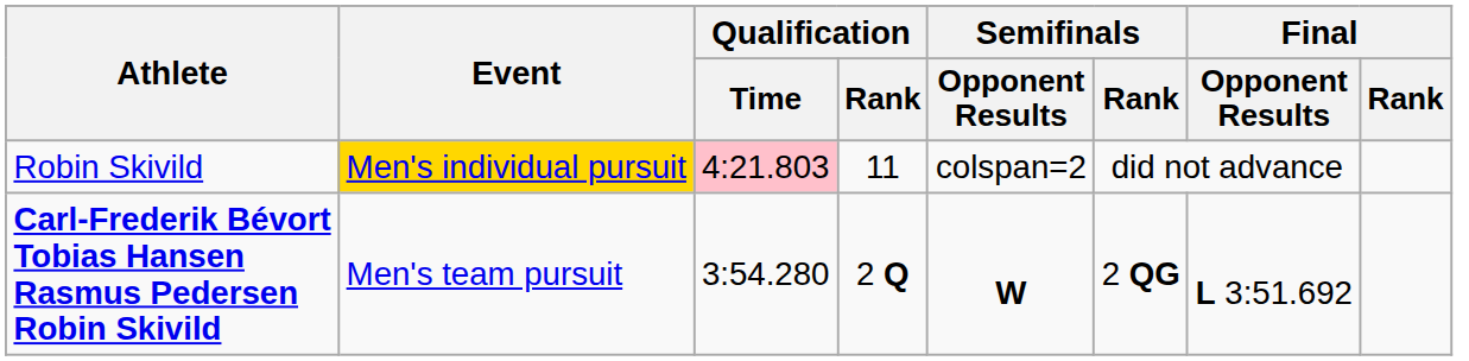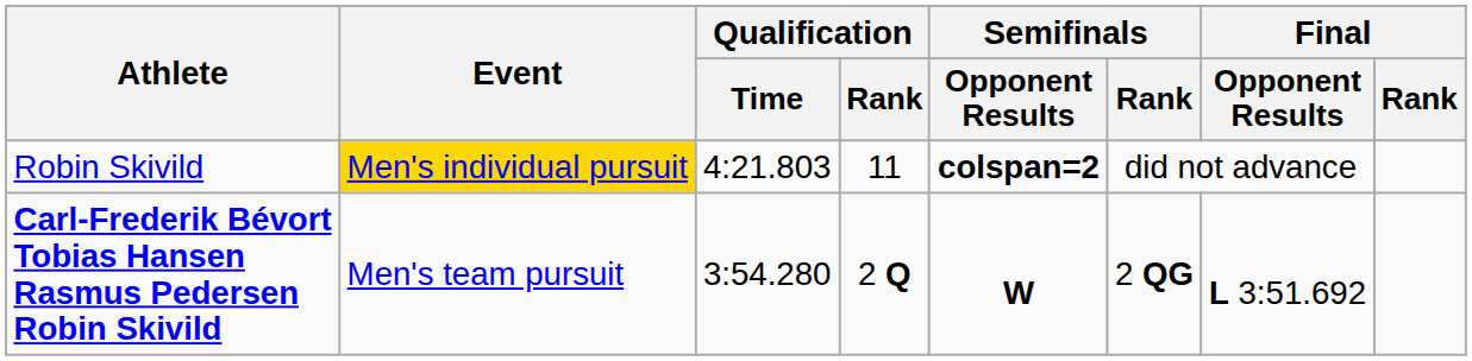Robin Skivild | Qualification / Time: pink background -> no background
Robin Skivild | Semifinals / Opponent Results: normal -> bold
